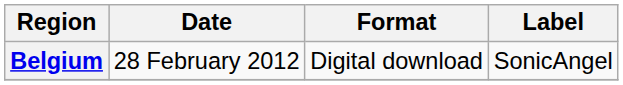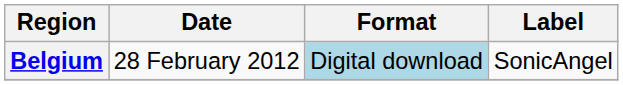Belgium | Format: no background -> lightblue background
